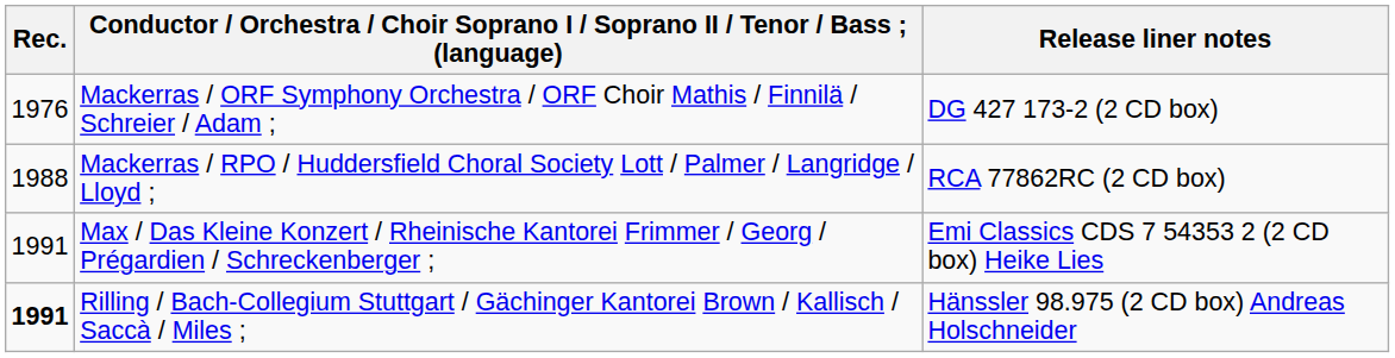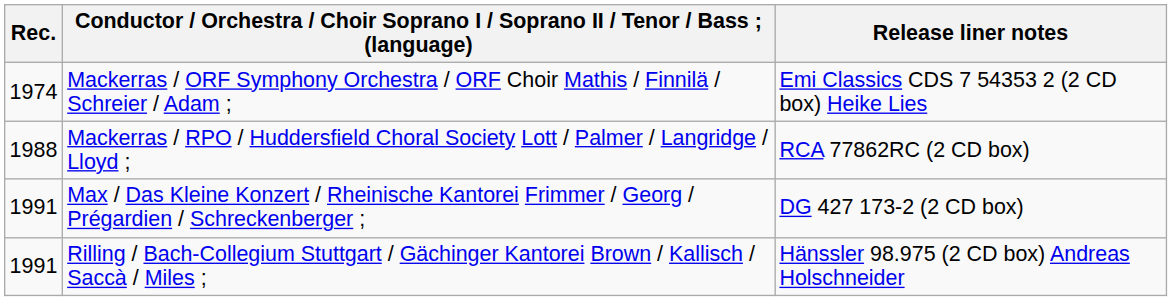row 2 | Rec.: 1976 -> 1974
row 2 | Release liner notes: DG 427 173-2 (2 CD box) -> Emi Classics CDS 7 54353 2 (2 CD box) Heike Lies
row 4 | Release liner notes: Emi Classics CDS 7 54353 2 (2 CD box) Heike Lies -> DG 427 173-2 (2 CD box)
row 5 | Rec.: bold -> normal
